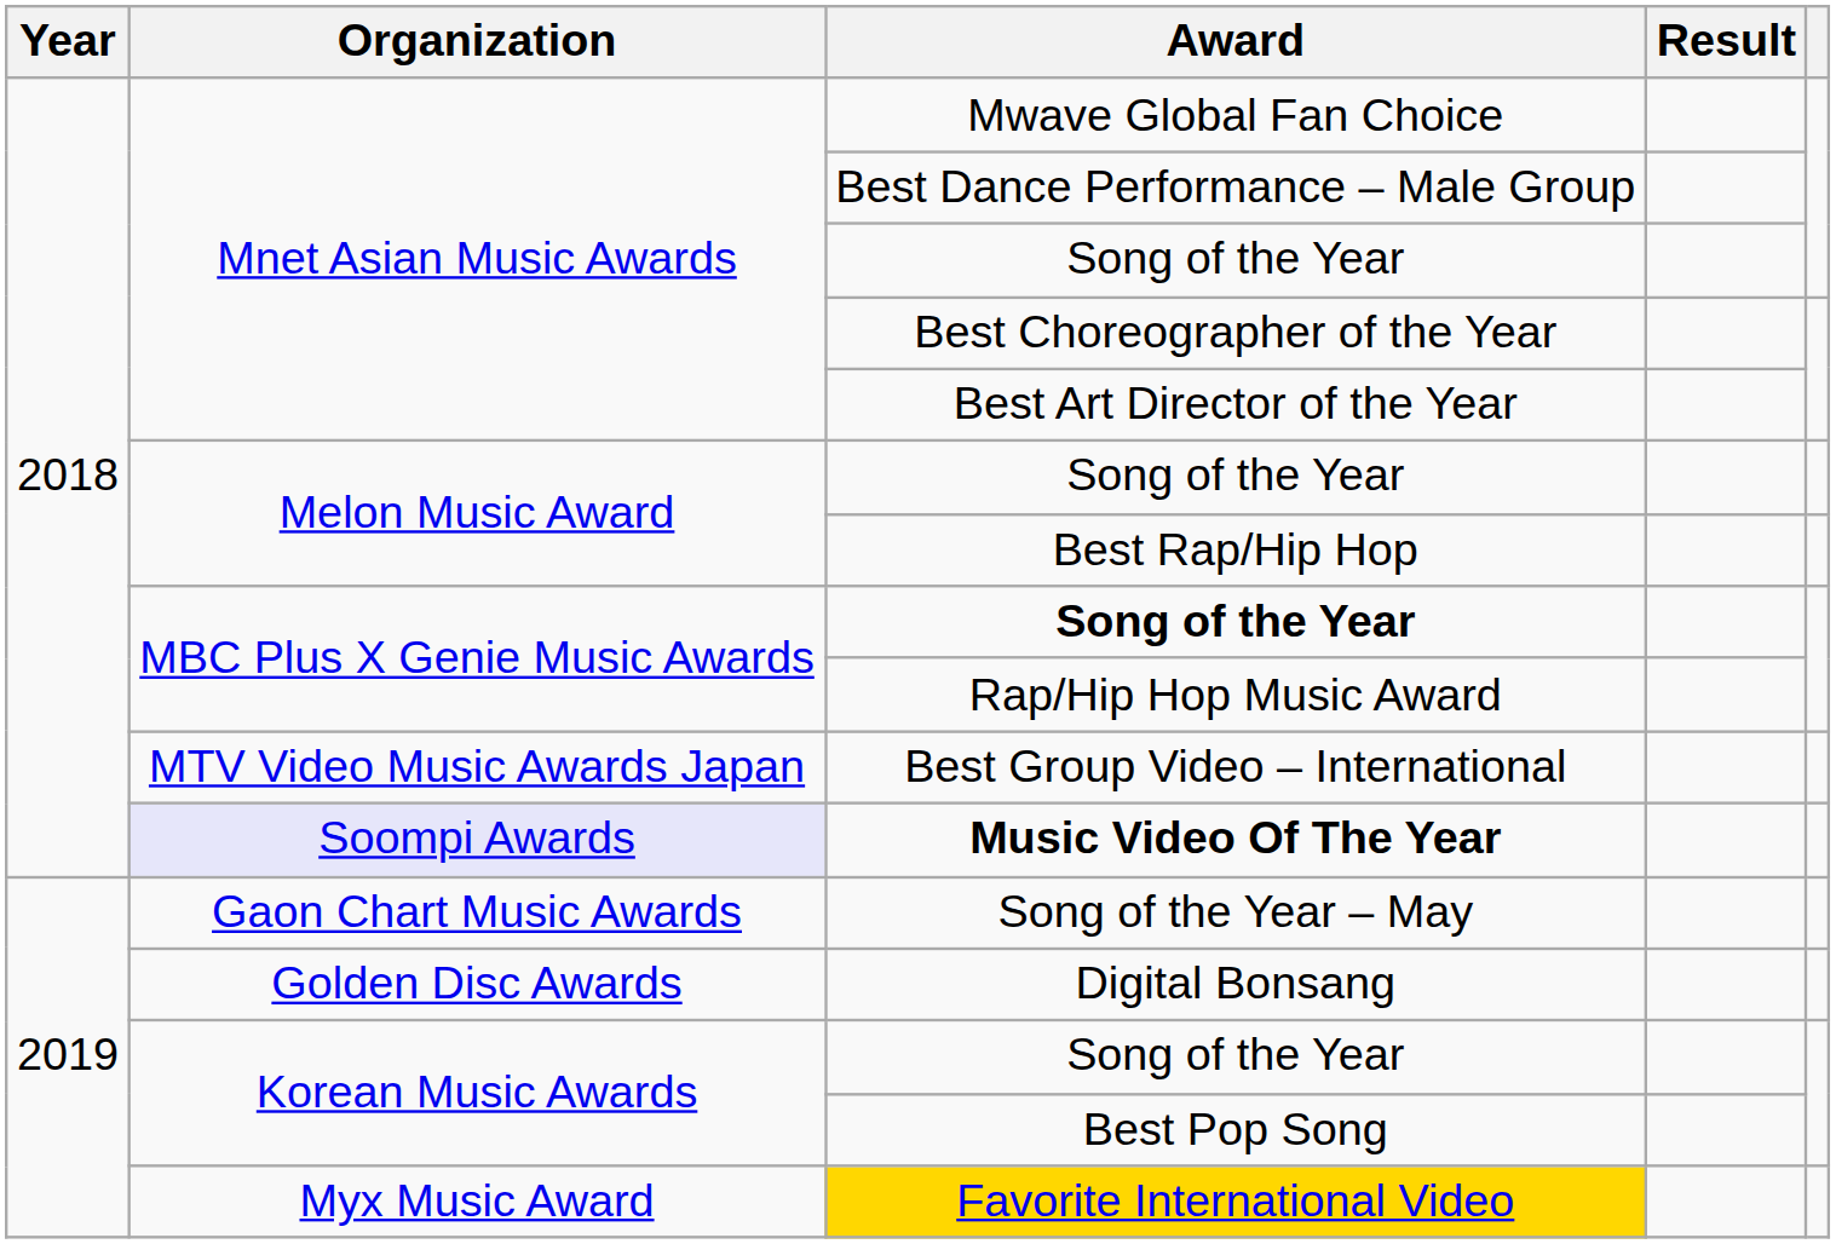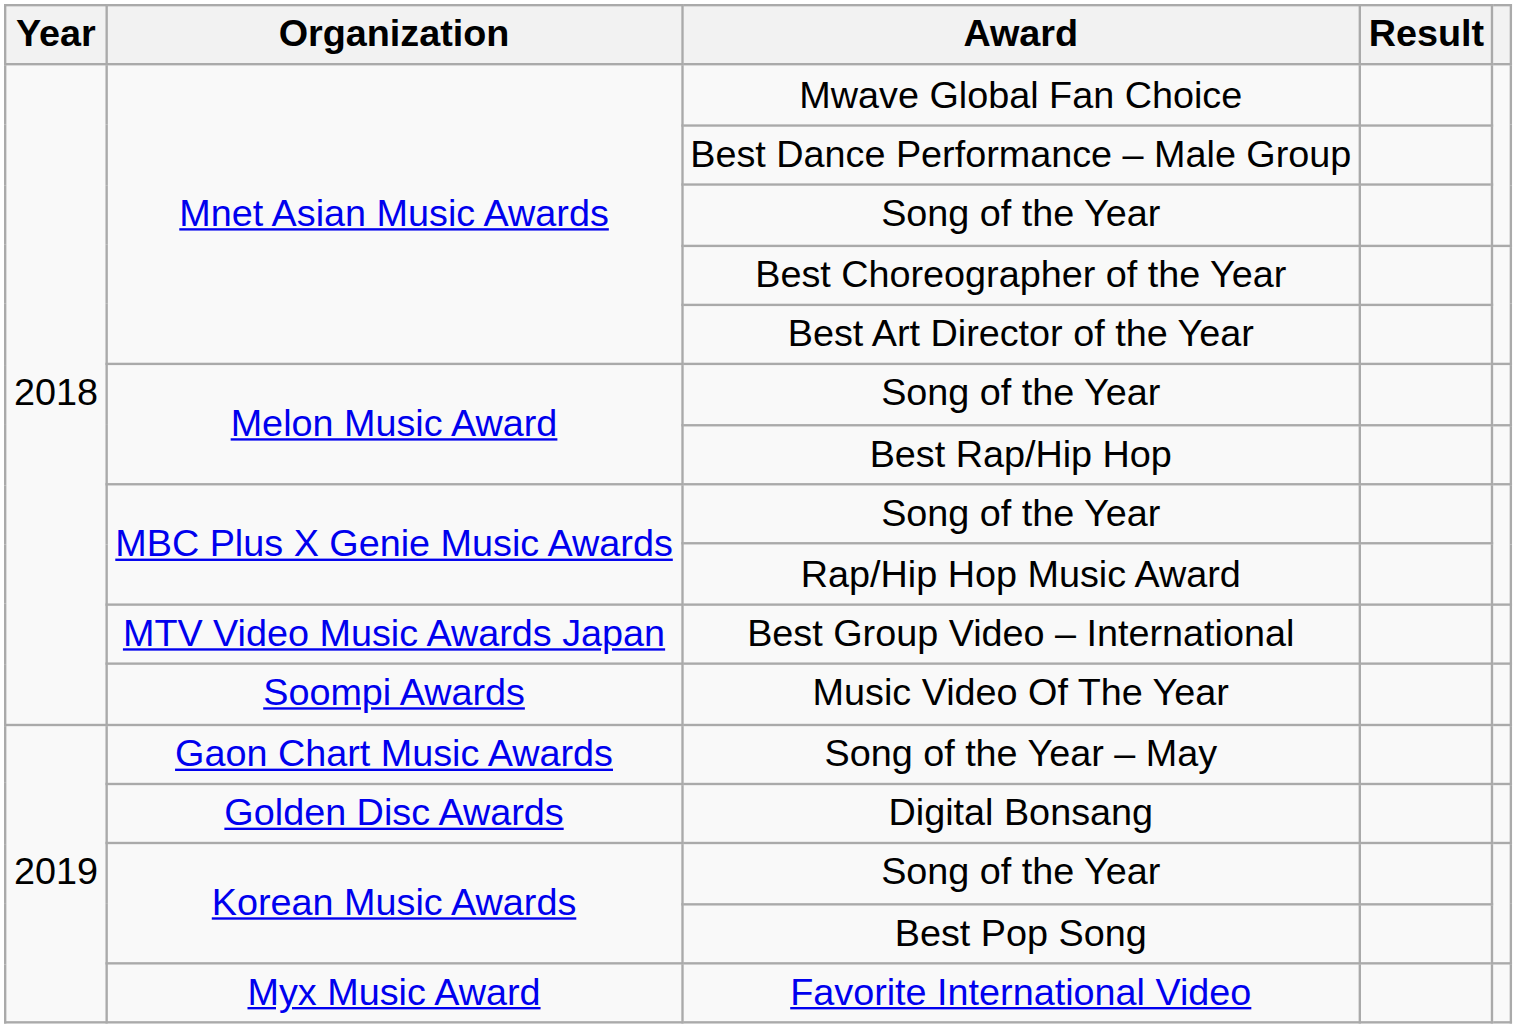MBC Plus X Genie Music Awards / Song of the Year | Award: bold -> normal
Music Video Of The Year | Organization: lavender background -> no background
Music Video Of The Year | Award: bold -> normal
Favorite International Video | Award: gold background -> no background
